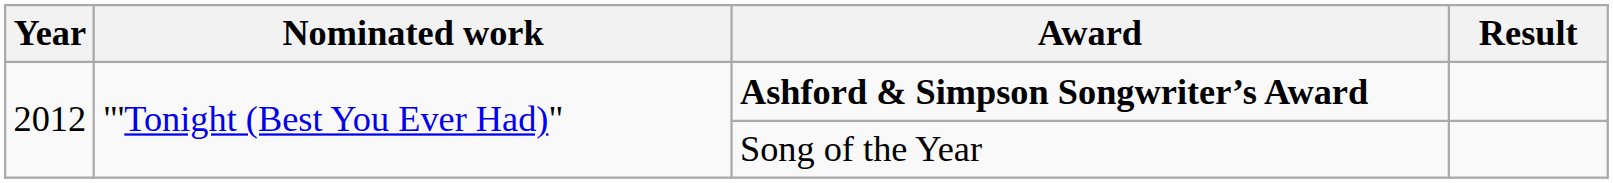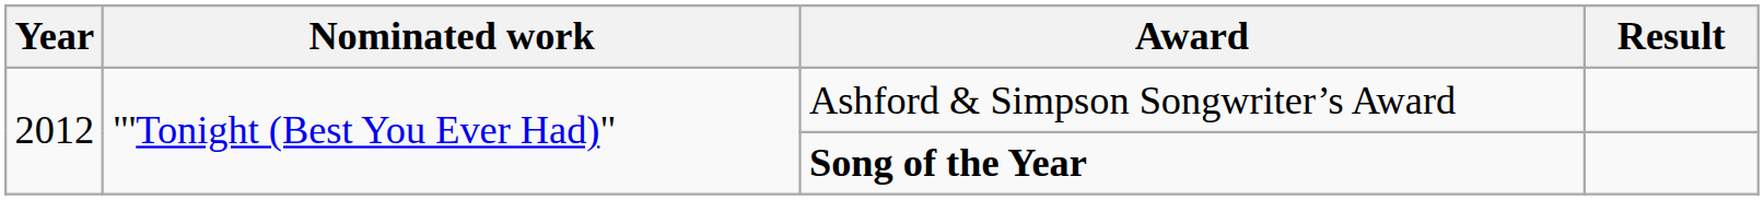Ashford & Simpson Songwriter’s Award | Award: bold -> normal
Song of the Year | Award: normal -> bold
